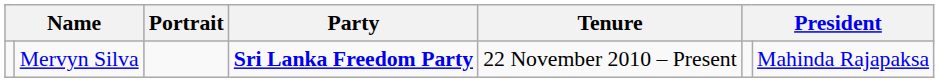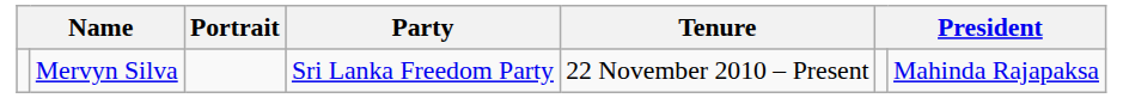Mervyn Silva | Party: bold -> normal
